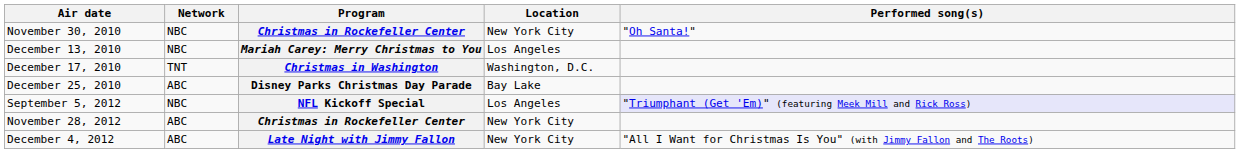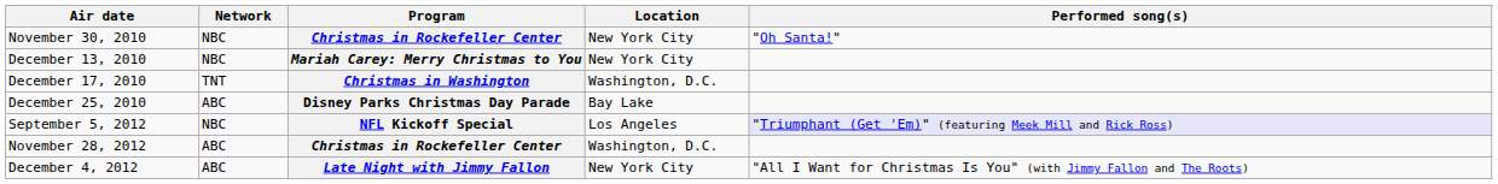December 13, 2010 | Location: Los Angeles -> New York City
November 28, 2012 | Location: New York City -> Washington, D.C.
